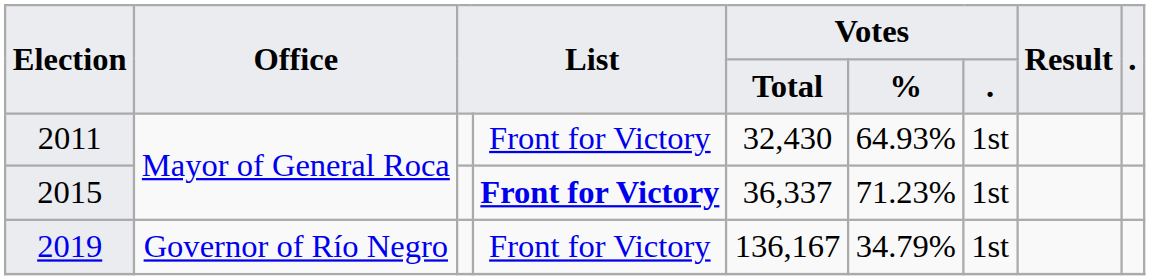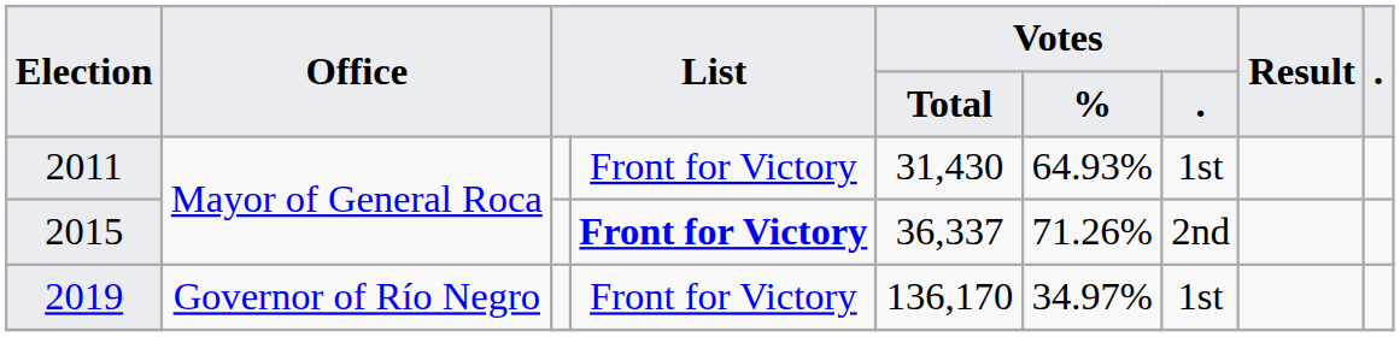2011 | Votes / Total: 32,430 -> 31,430
2015 | Votes / %: 71.23% -> 71.26%
2015 | Votes / .: 1st -> 2nd
2019 | Votes / Total: 136,167 -> 136,170
2019 | Votes / %: 34.79% -> 34.97%
